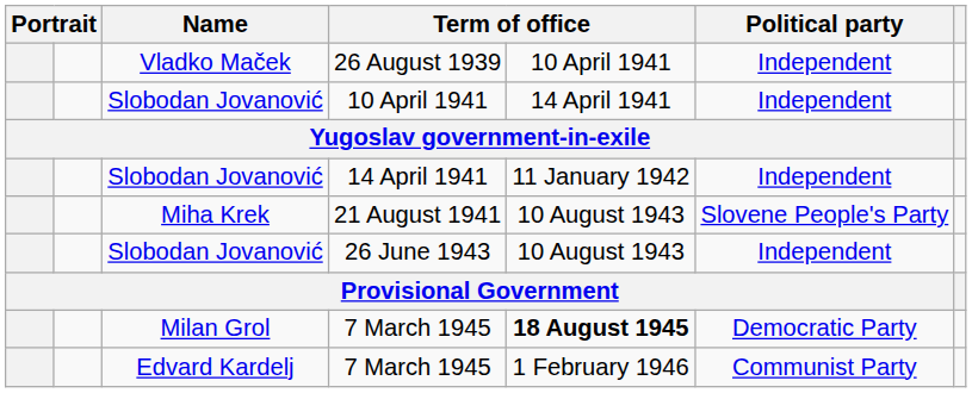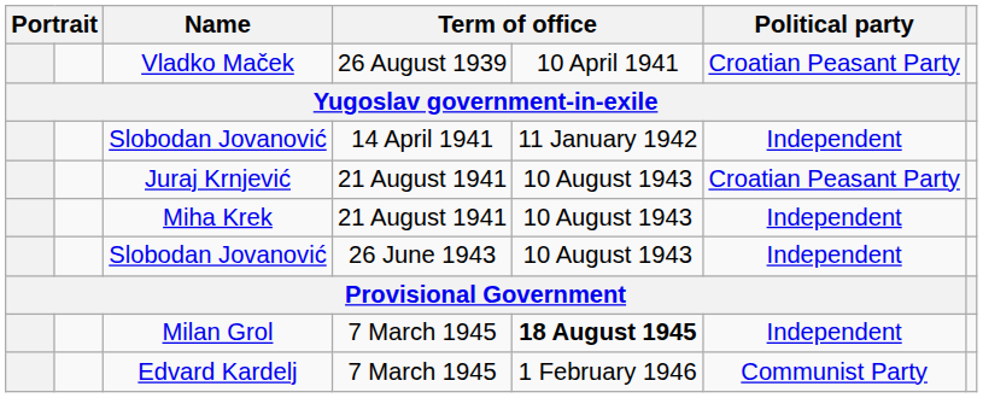Vladko Maček | Political party: Independent -> Croatian Peasant Party
- row: Slobodan Jovanović | 10 April 1941 | 14 April 1941 | Independent
+ row: Juraj Krnjević | 21 August 1941 | 10 August 1943 | Croatian Peasant Party
Miha Krek | Political party: Slovene People's Party -> Independent
Milan Grol | Political party: Democratic Party -> Independent
